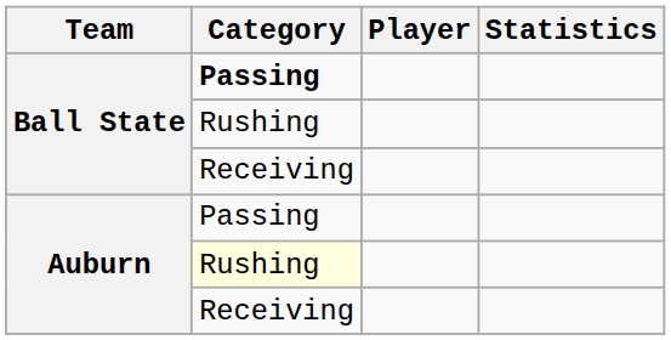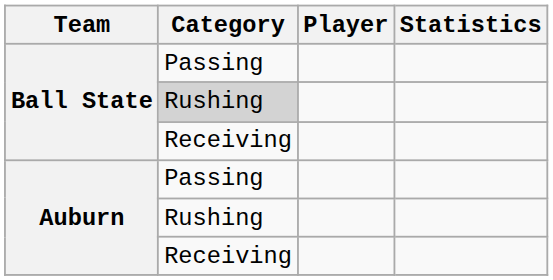Ball State / Passing | Category: bold -> normal
Ball State / Rushing | Category: no background -> lightgrey background
Auburn / Rushing | Category: lightyellow background -> no background
